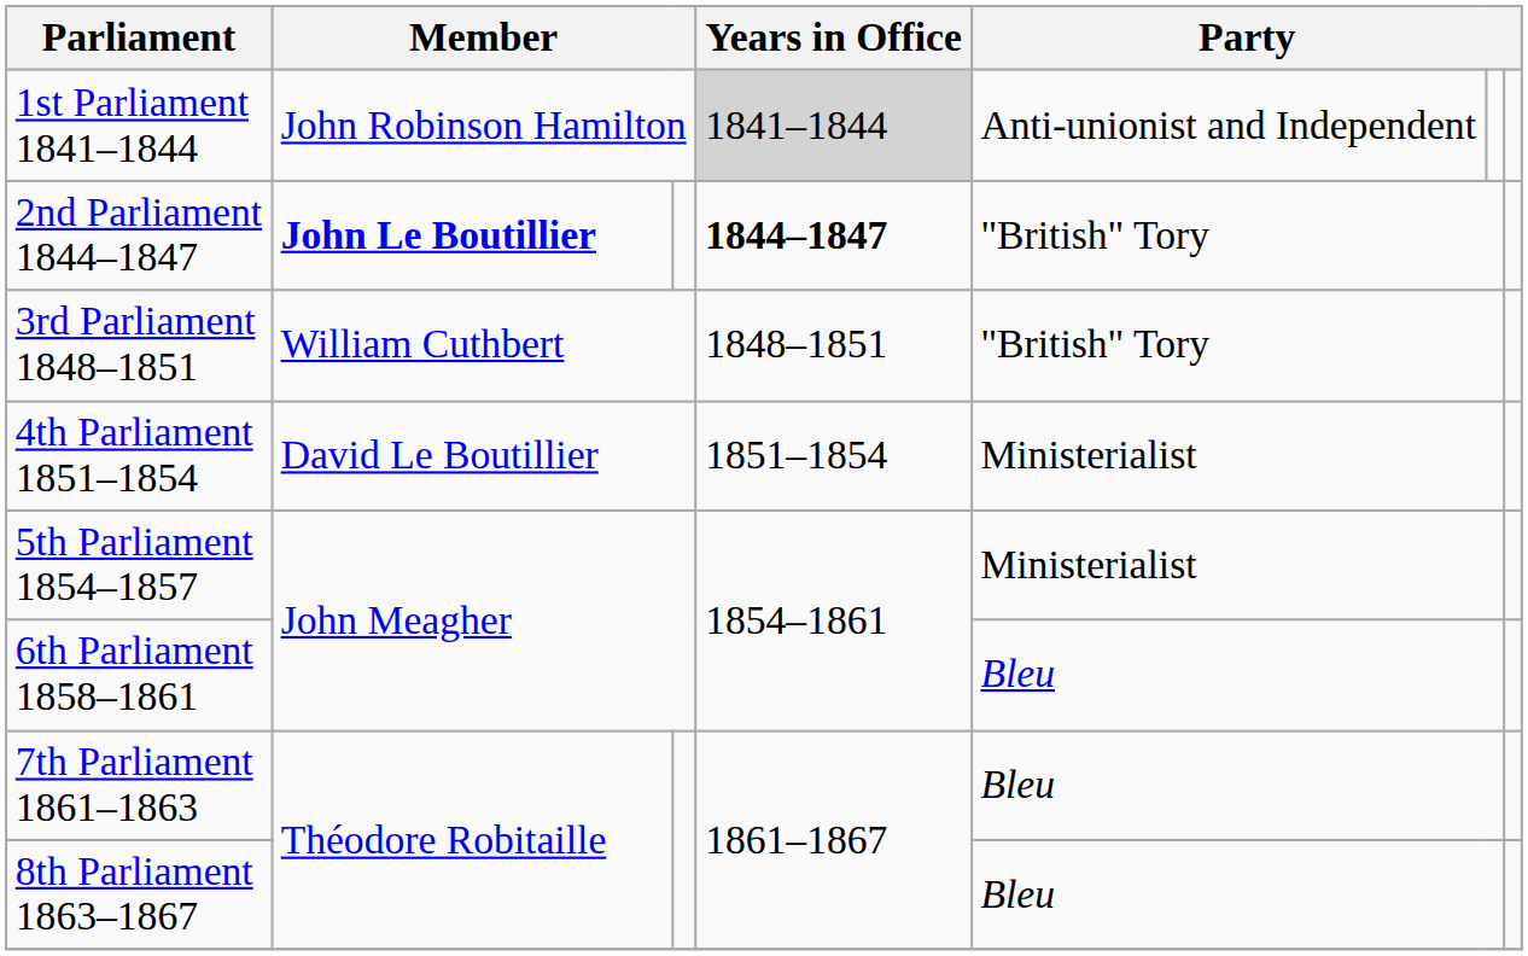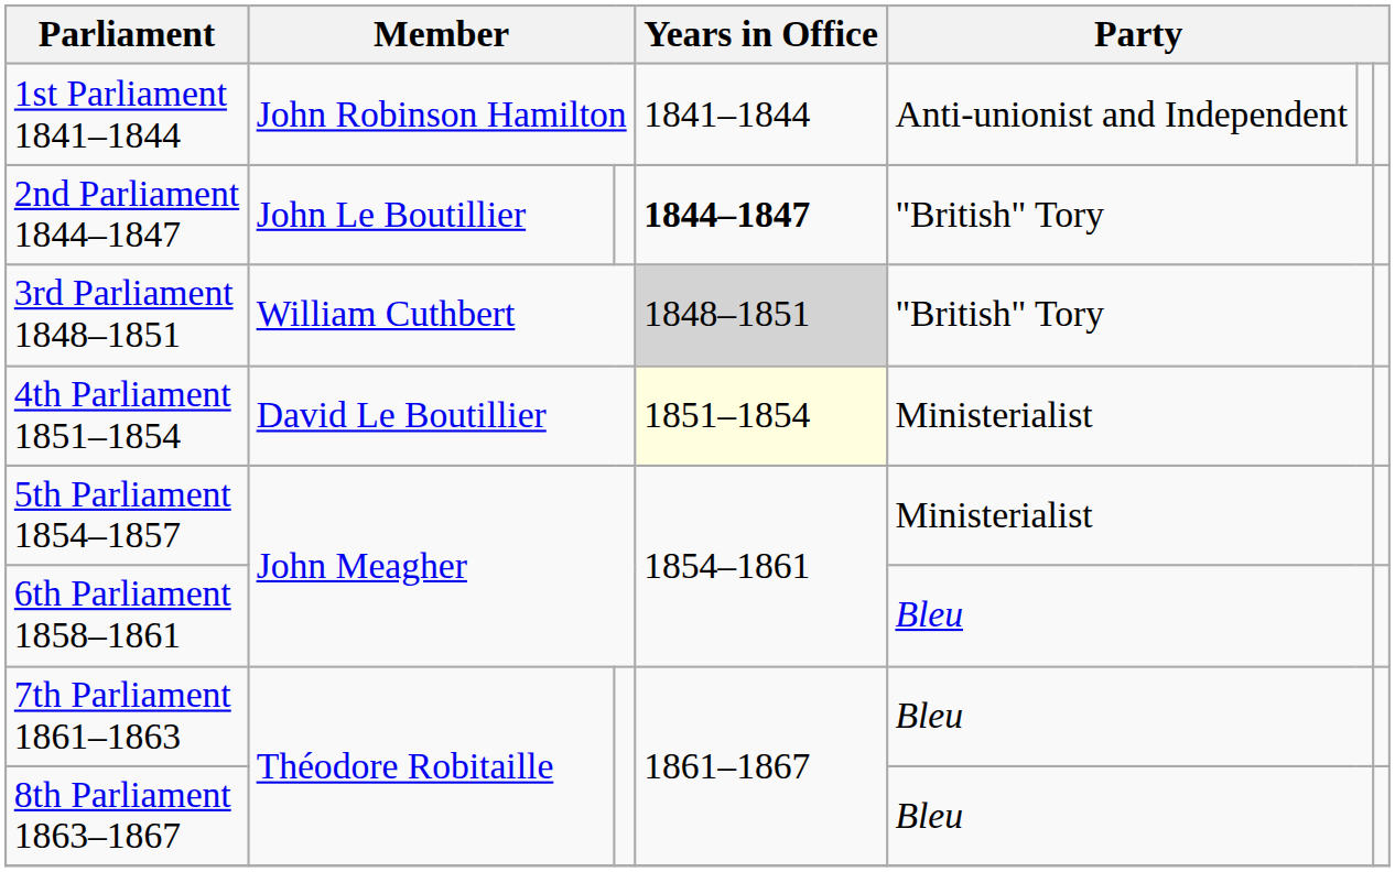1st Parliament 1841–1844 | Years in Office: lightgrey background -> no background
2nd Parliament 1844–1847 | column 2: bold -> normal
3rd Parliament 1848–1851 | Years in Office: no background -> lightgrey background
4th Parliament 1851–1854 | Years in Office: no background -> lightyellow background
